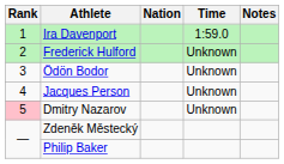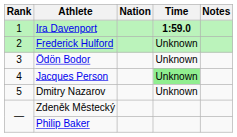Ira Davenport | Time: normal -> bold
Jacques Person | Time: no background -> lightgreen background
Dmitry Nazarov | Rank: pink background -> no background
